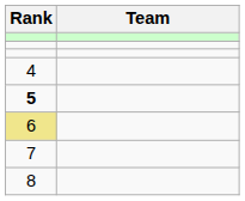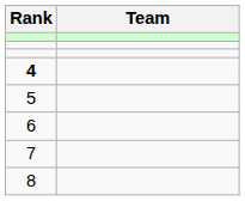row 5 | Rank: normal -> bold
row 6 | Rank: bold -> normal
row 7 | Rank: khaki background -> no background
